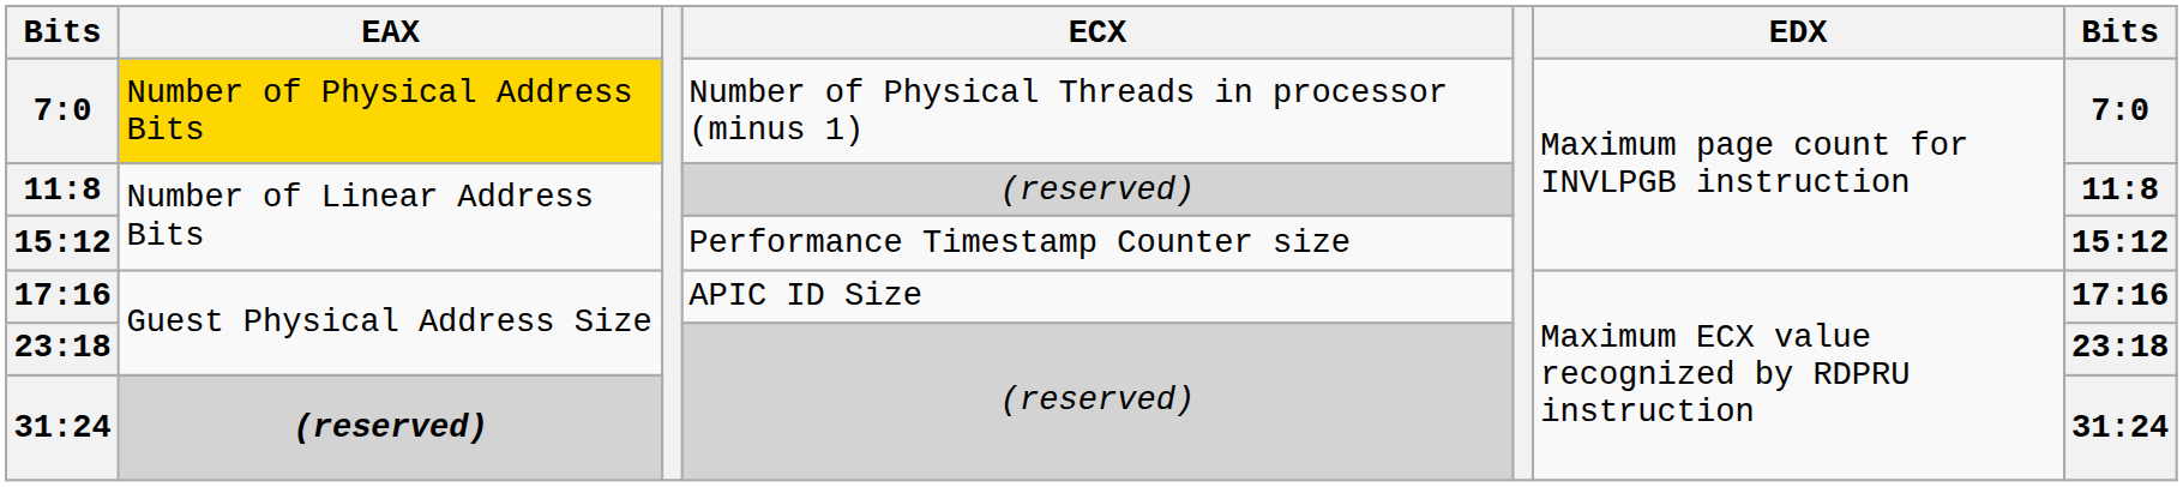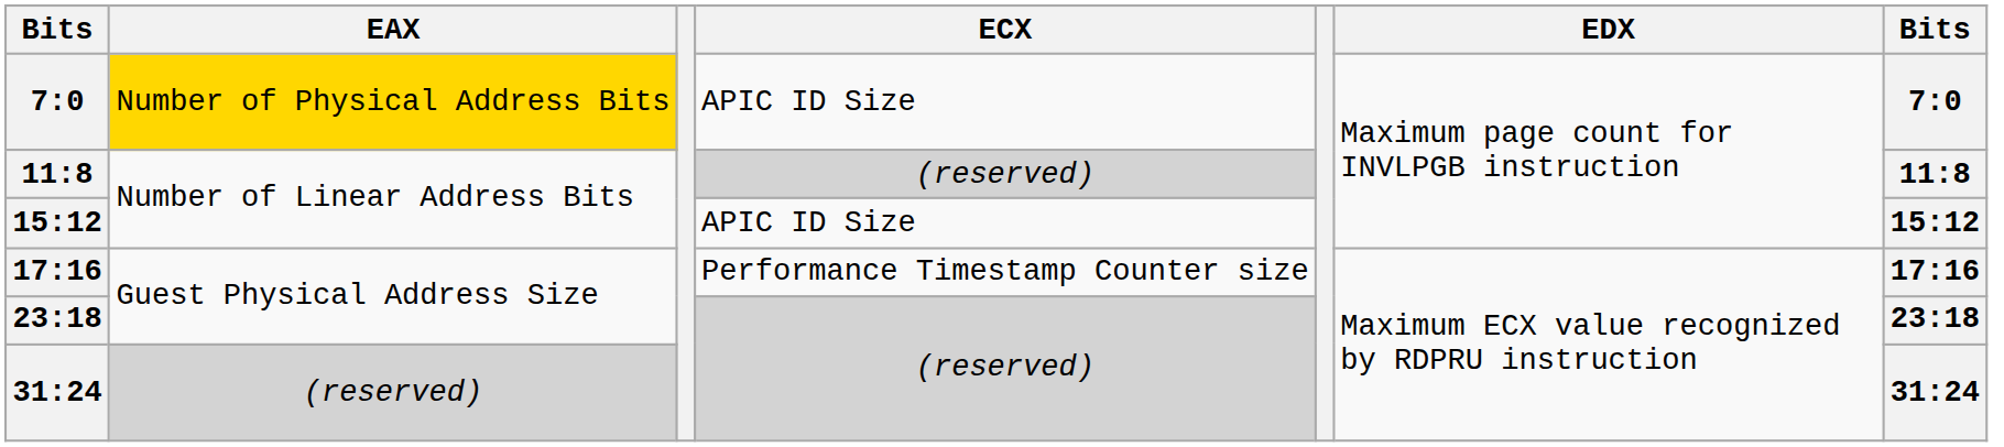row 2 | ECX: Number of Physical Threads in processor (minus 1) -> APIC ID Size
row 4 | ECX: Performance Timestamp Counter size -> APIC ID Size
row 5 | ECX: APIC ID Size -> Performance Timestamp Counter size
row 7 | EAX: bold -> normal
